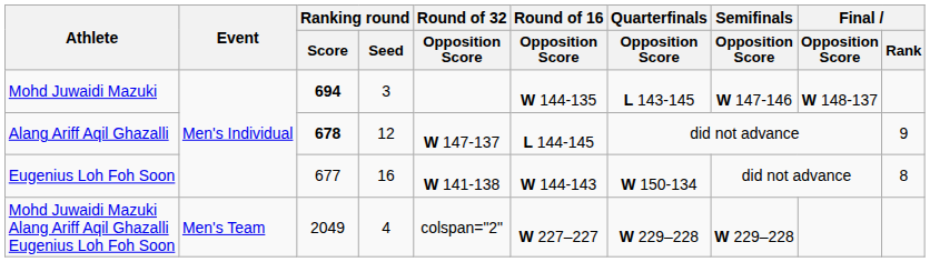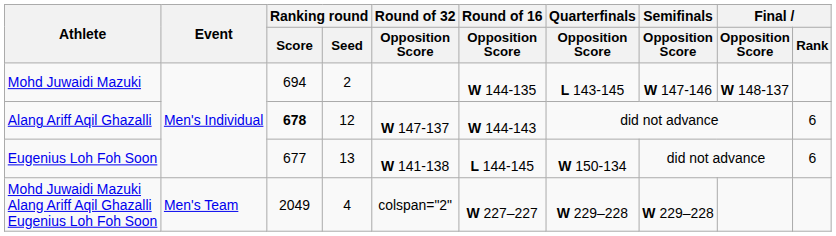Mohd Juwaidi Mazuki | Ranking round / Score: bold -> normal
Mohd Juwaidi Mazuki | Ranking round / Seed: 3 -> 2
Alang Ariff Aqil Ghazalli | Round of 16 / Opposition Score: L 144-145 -> W 144-143
Alang Ariff Aqil Ghazalli | Final / Rank: 9 -> 6
Eugenius Loh Foh Soon | Ranking round / Seed: 16 -> 13
Eugenius Loh Foh Soon | Round of 16 / Opposition Score: W 144-143 -> L 144-145
Eugenius Loh Foh Soon | Final / Rank: 8 -> 6
